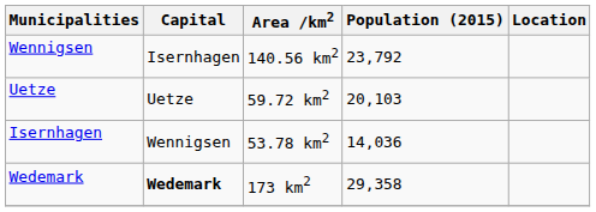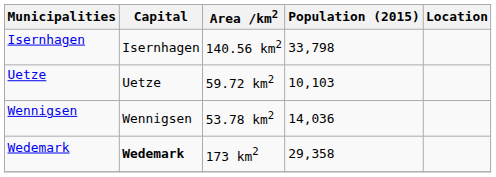row 2 | Municipalities: Wennigsen -> Isernhagen
row 2 | Population (2015): 23,792 -> 33,798
row 3 | Population (2015): 20,103 -> 10,103
row 4 | Municipalities: Isernhagen -> Wennigsen
